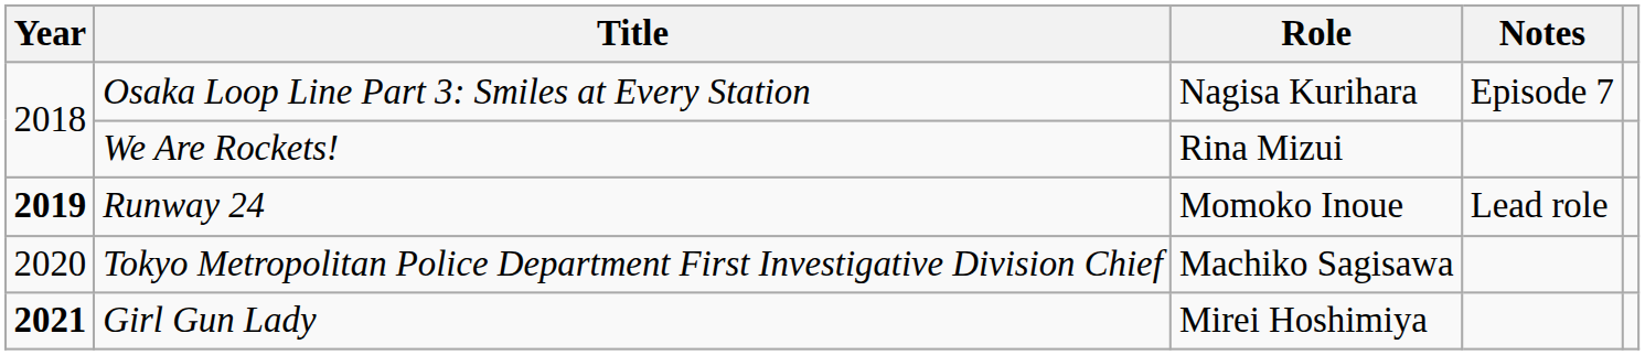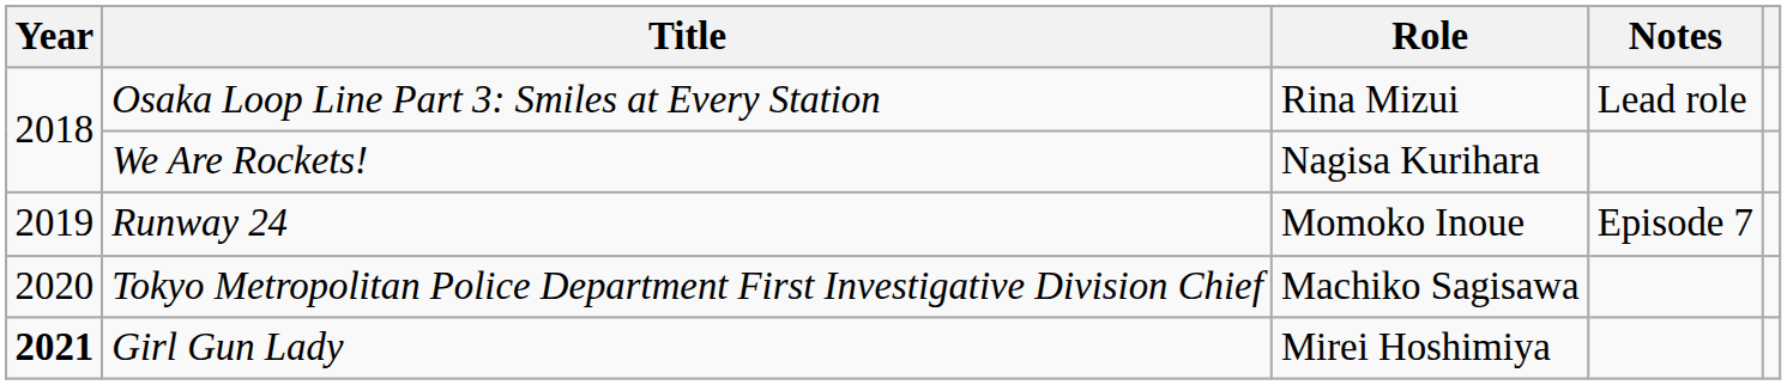Osaka Loop Line Part 3: Smiles at Every Station | Role: Nagisa Kurihara -> Rina Mizui
Osaka Loop Line Part 3: Smiles at Every Station | Notes: Episode 7 -> Lead role
We Are Rockets! | Role: Rina Mizui -> Nagisa Kurihara
Runway 24 | Year: bold -> normal
Runway 24 | Notes: Lead role -> Episode 7
